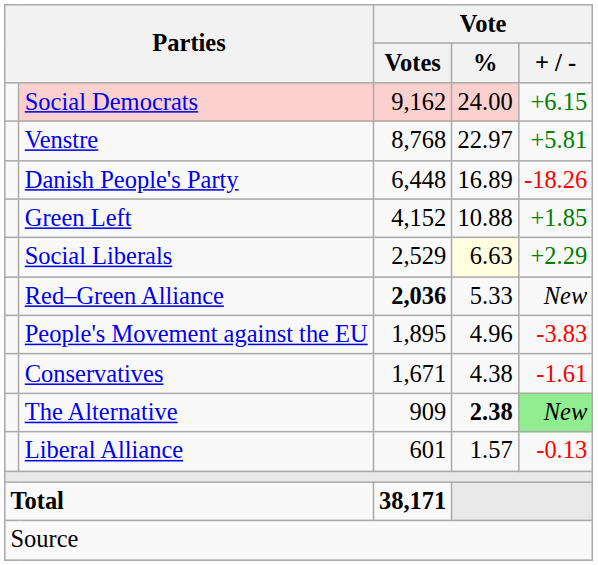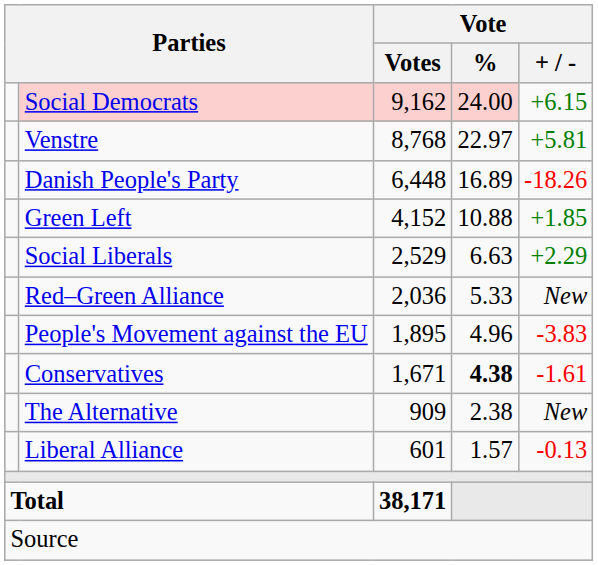Social Liberals | Vote / %: lightyellow background -> no background
Red–Green Alliance | Vote / Votes: bold -> normal
Conservatives | Vote / %: normal -> bold
The Alternative | Vote / %: bold -> normal
The Alternative | Vote / + / -: lightgreen background -> no background
